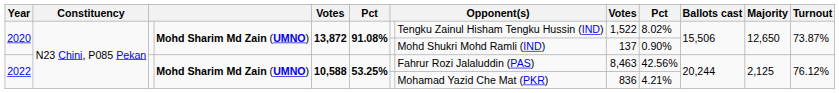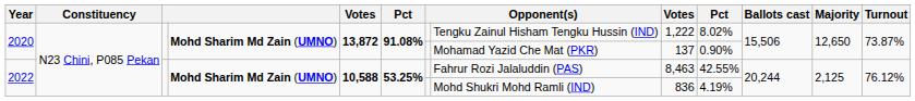row 2 | column 9: 1,522 -> 1,222
row 3 | column 8: Mohd Shukri Mohd Ramli (IND) -> Mohamad Yazid Che Mat (PKR)
row 4 | column 10: 42.56% -> 42.55%
row 5 | column 8: Mohamad Yazid Che Mat (PKR) -> Mohd Shukri Mohd Ramli (IND)
row 5 | column 10: 4.21% -> 4.19%
